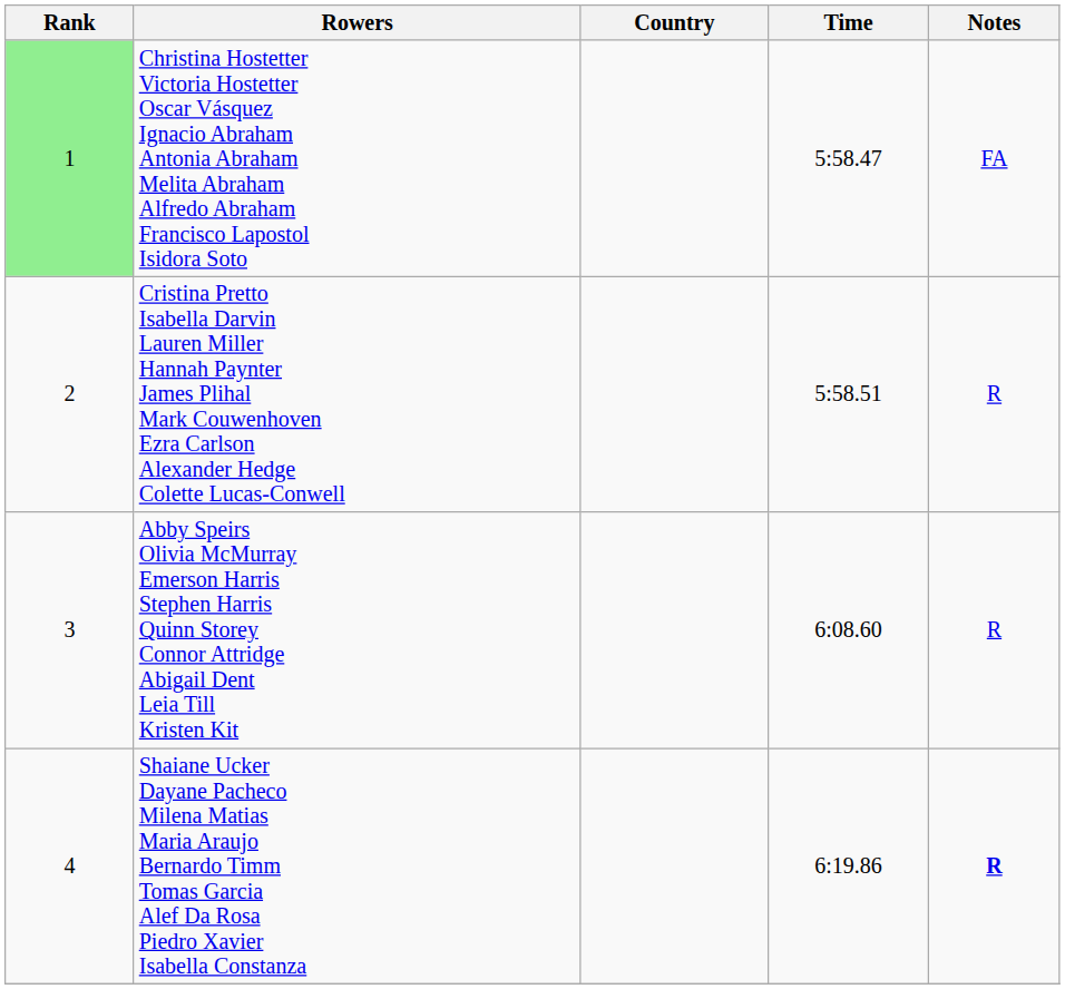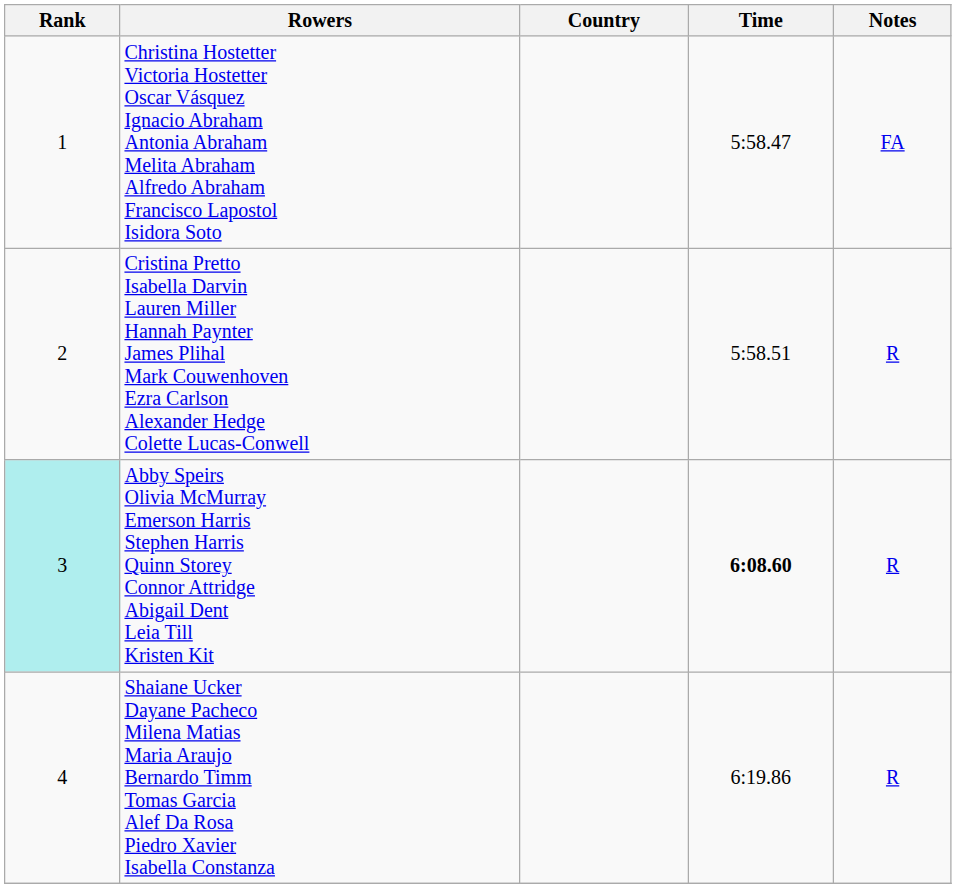row 2 | Rank: lightgreen background -> no background
row 4 | Rank: no background -> paleturquoise background
row 4 | Time: normal -> bold
row 5 | Notes: bold -> normal
